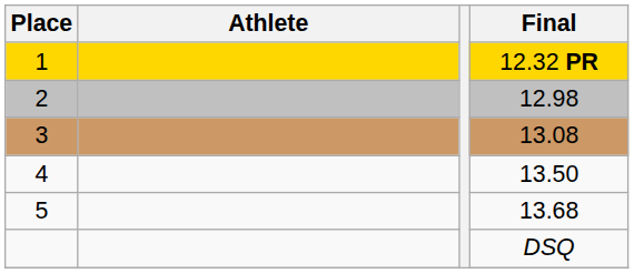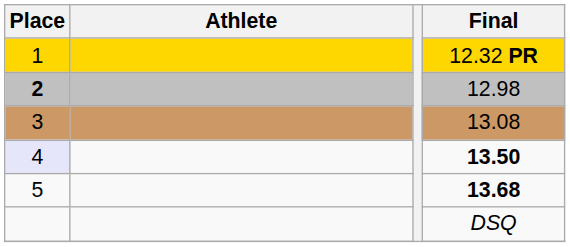2 | Place: normal -> bold
4 | Place: no background -> lavender background
4 | Final: normal -> bold
5 | Final: normal -> bold
